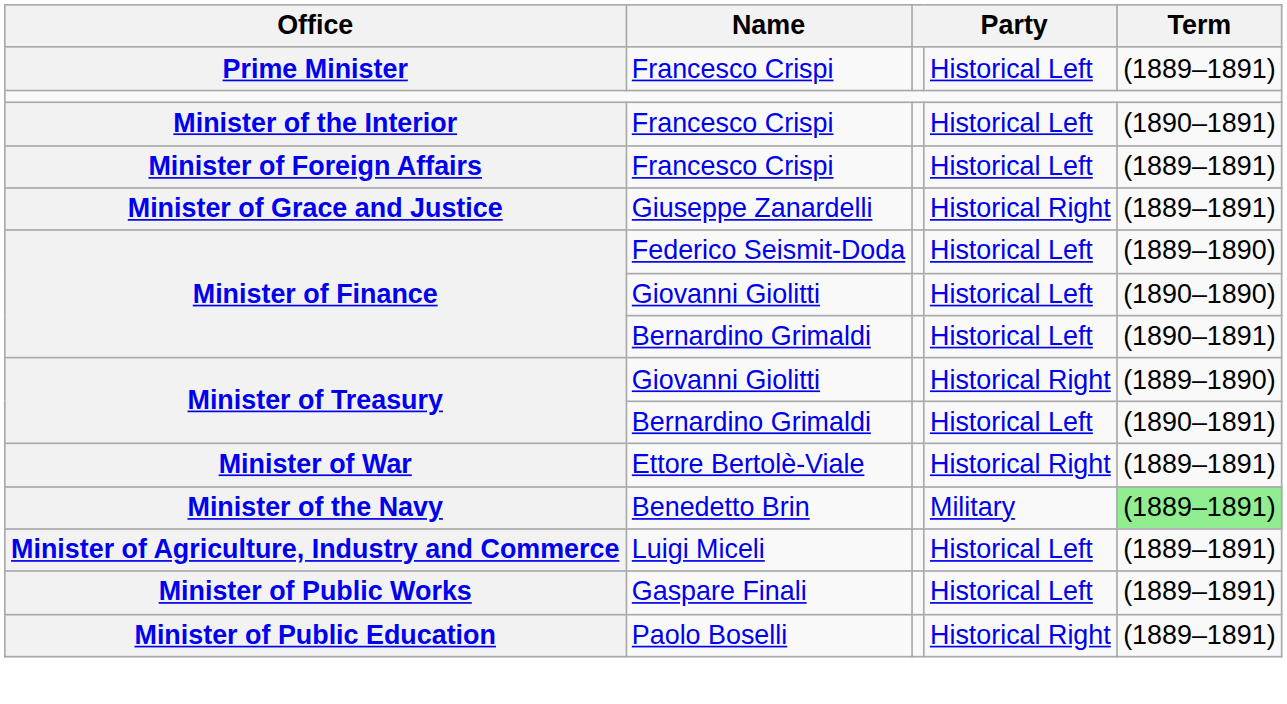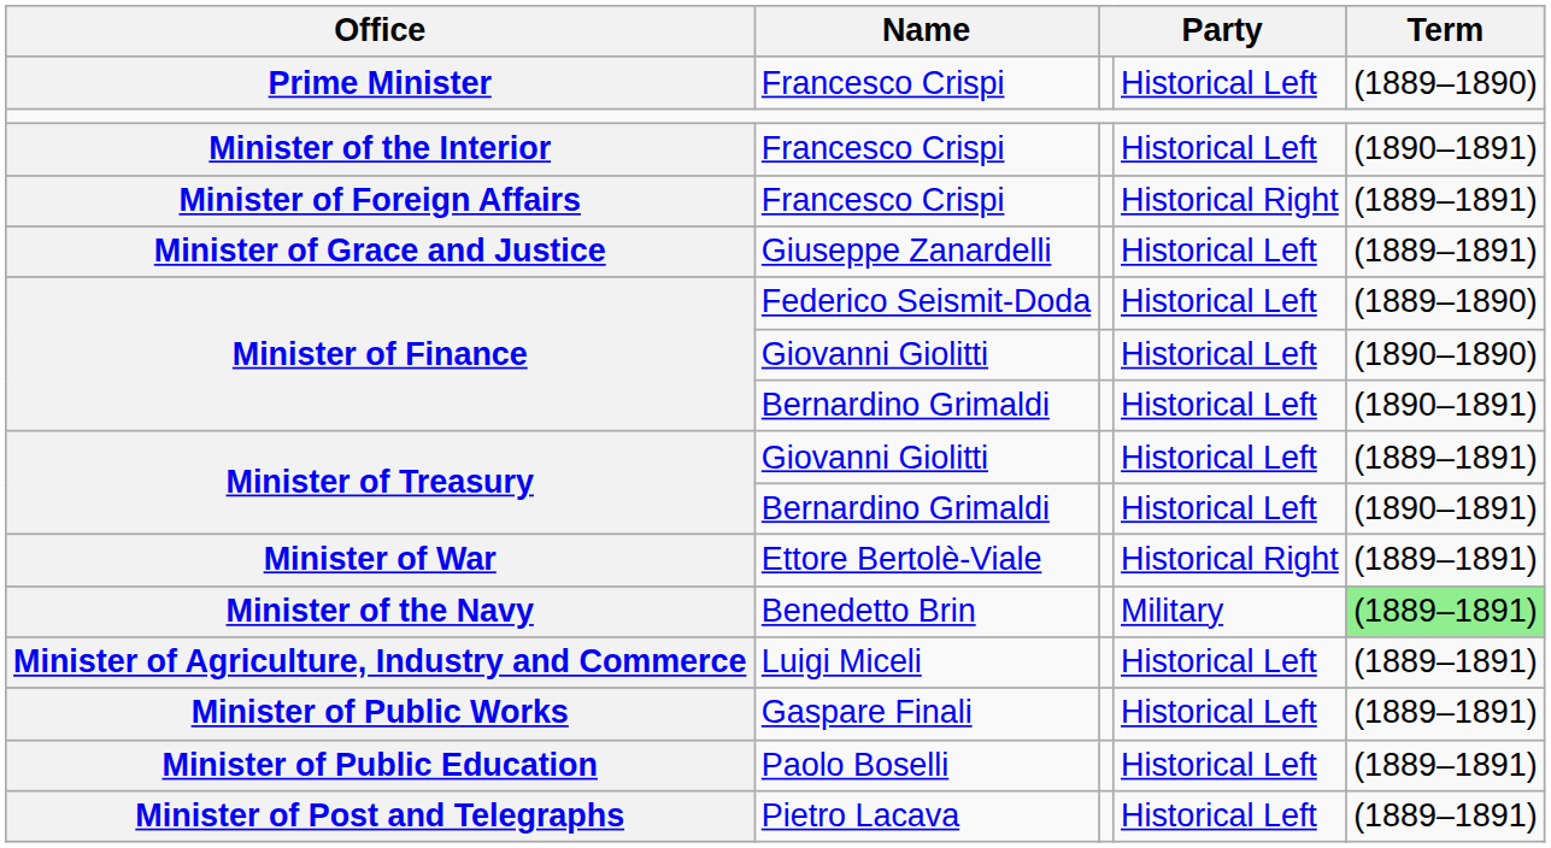Prime Minister | Term: (1889–1891) -> (1889–1890)
Minister of Foreign Affairs | column 4: Historical Left -> Historical Right
Minister of Grace and Justice | column 4: Historical Right -> Historical Left
Minister of Treasury / Giovanni Giolitti | column 4: Historical Right -> Historical Left
Minister of Treasury / Giovanni Giolitti | Term: (1889–1890) -> (1889–1891)
Minister of Public Education | column 4: Historical Right -> Historical Left
+ row: Minister of Post and Telegraphs | Pietro Lacava | Historical Left | (1889–1891)
